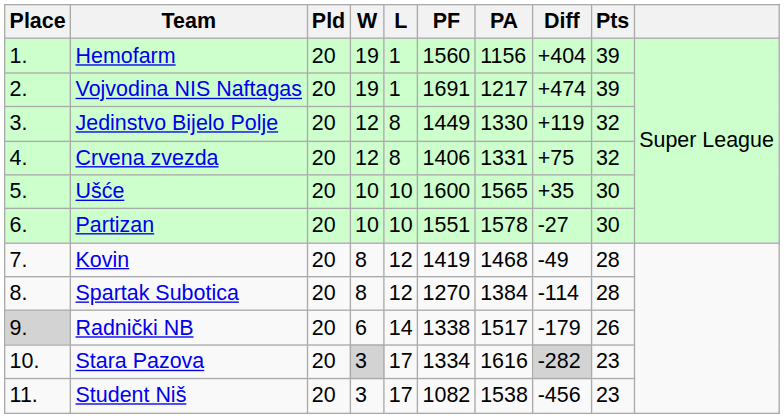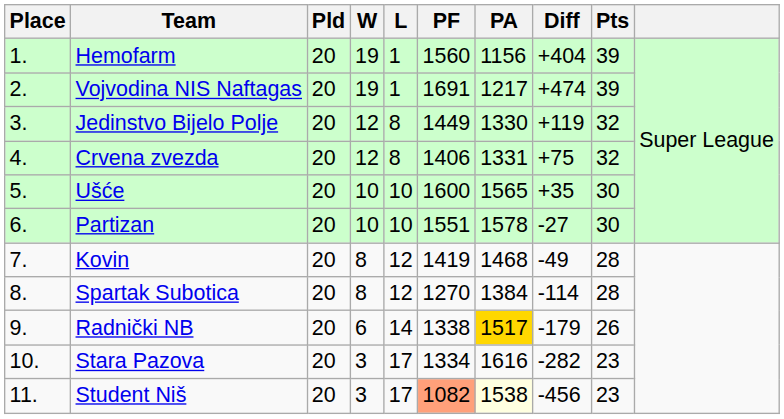Radnički NB | Place: lightgrey background -> no background
Radnički NB | PA: no background -> gold background
Stara Pazova | W: lightgrey background -> no background
Stara Pazova | Diff: lightgrey background -> no background
Student Niš | PF: no background -> lightsalmon background
Student Niš | PA: no background -> lightyellow background
